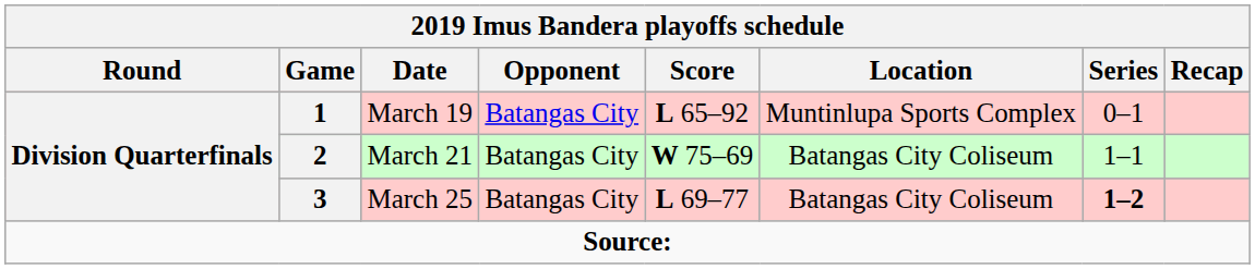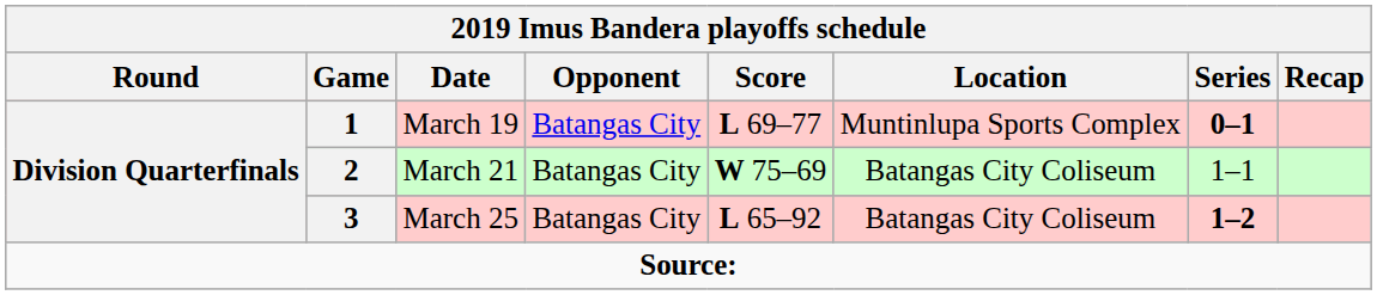March 19 | Score: L 65–92 -> L 69–77
March 19 | Series: normal -> bold
March 25 | Score: L 69–77 -> L 65–92
